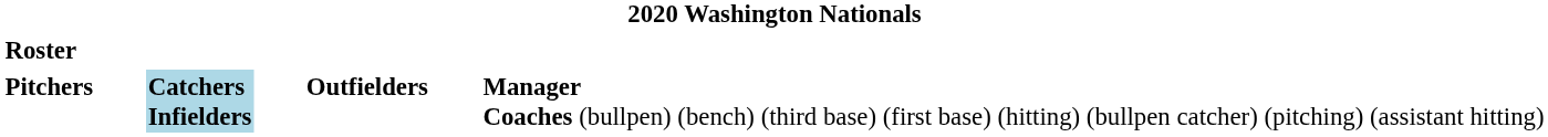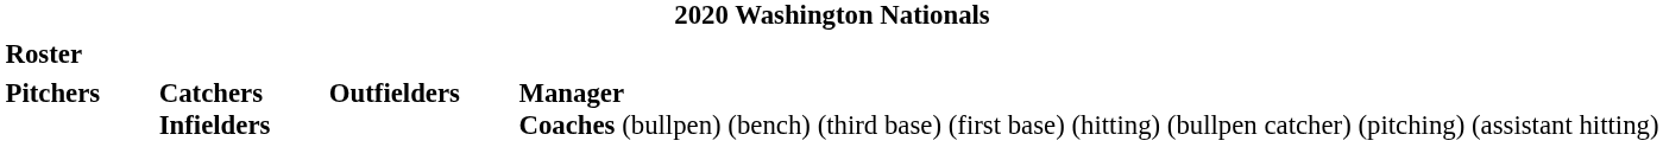Pitchers | column 2: lightblue background -> no background
